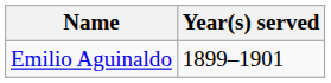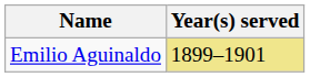Emilio Aguinaldo | Year(s) served: no background -> khaki background
